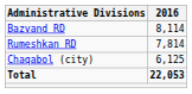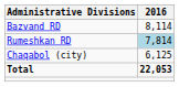Rumeshkan RD | 2016: no background -> lightblue background
